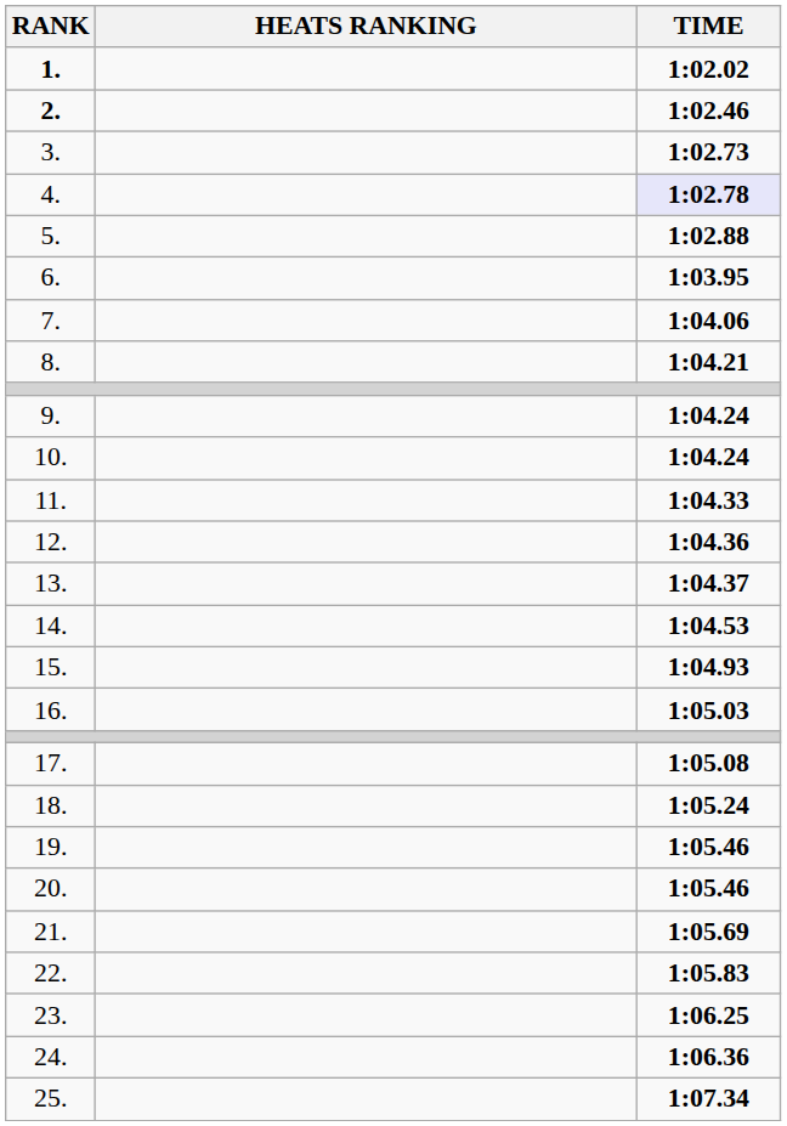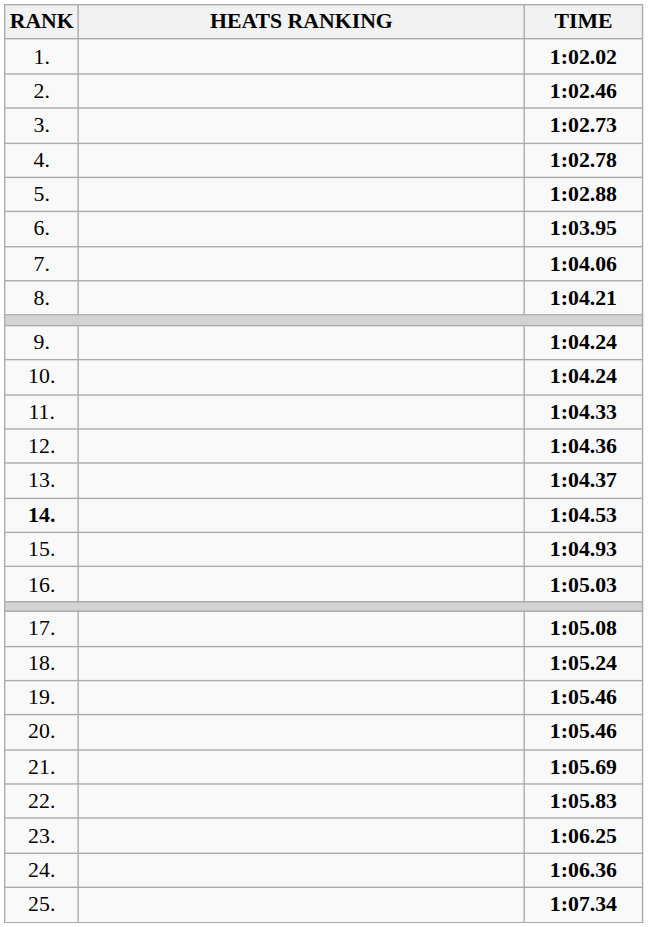1. | RANK: bold -> normal
2. | RANK: bold -> normal
4. | TIME: lavender background -> no background
14. | RANK: normal -> bold
